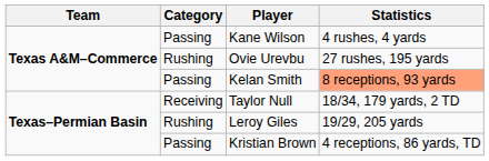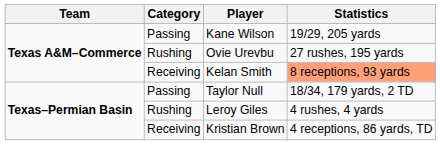Kane Wilson | Statistics: 4 rushes, 4 yards -> 19/29, 205 yards
Kelan Smith | Category: Passing -> Receiving
Taylor Null | Category: Receiving -> Passing
Leroy Giles | Statistics: 19/29, 205 yards -> 4 rushes, 4 yards
Kristian Brown | Category: Passing -> Receiving
